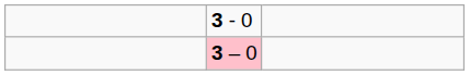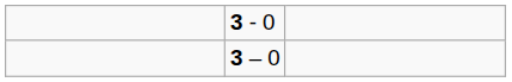row 2 | column 2: pink background -> no background
